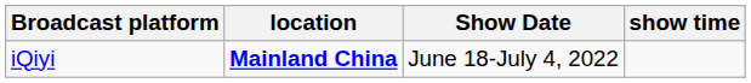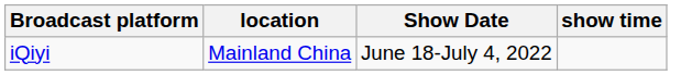iQiyi | location: bold -> normal
